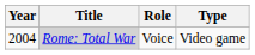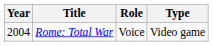row 2 | Title: lightgrey background -> no background
